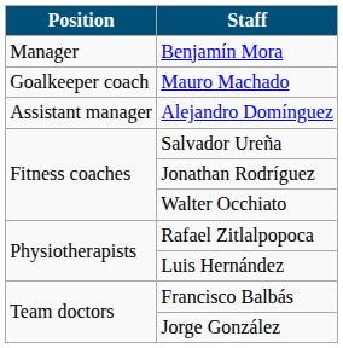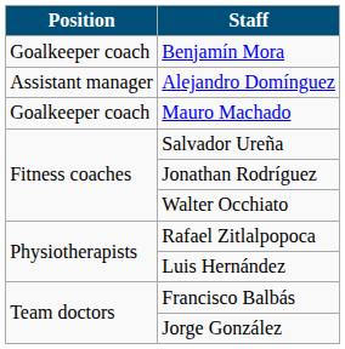Benjamín Mora | Position: Manager -> Goalkeeper coach
rows swapped: Alejandro Domínguez <-> Mauro Machado
